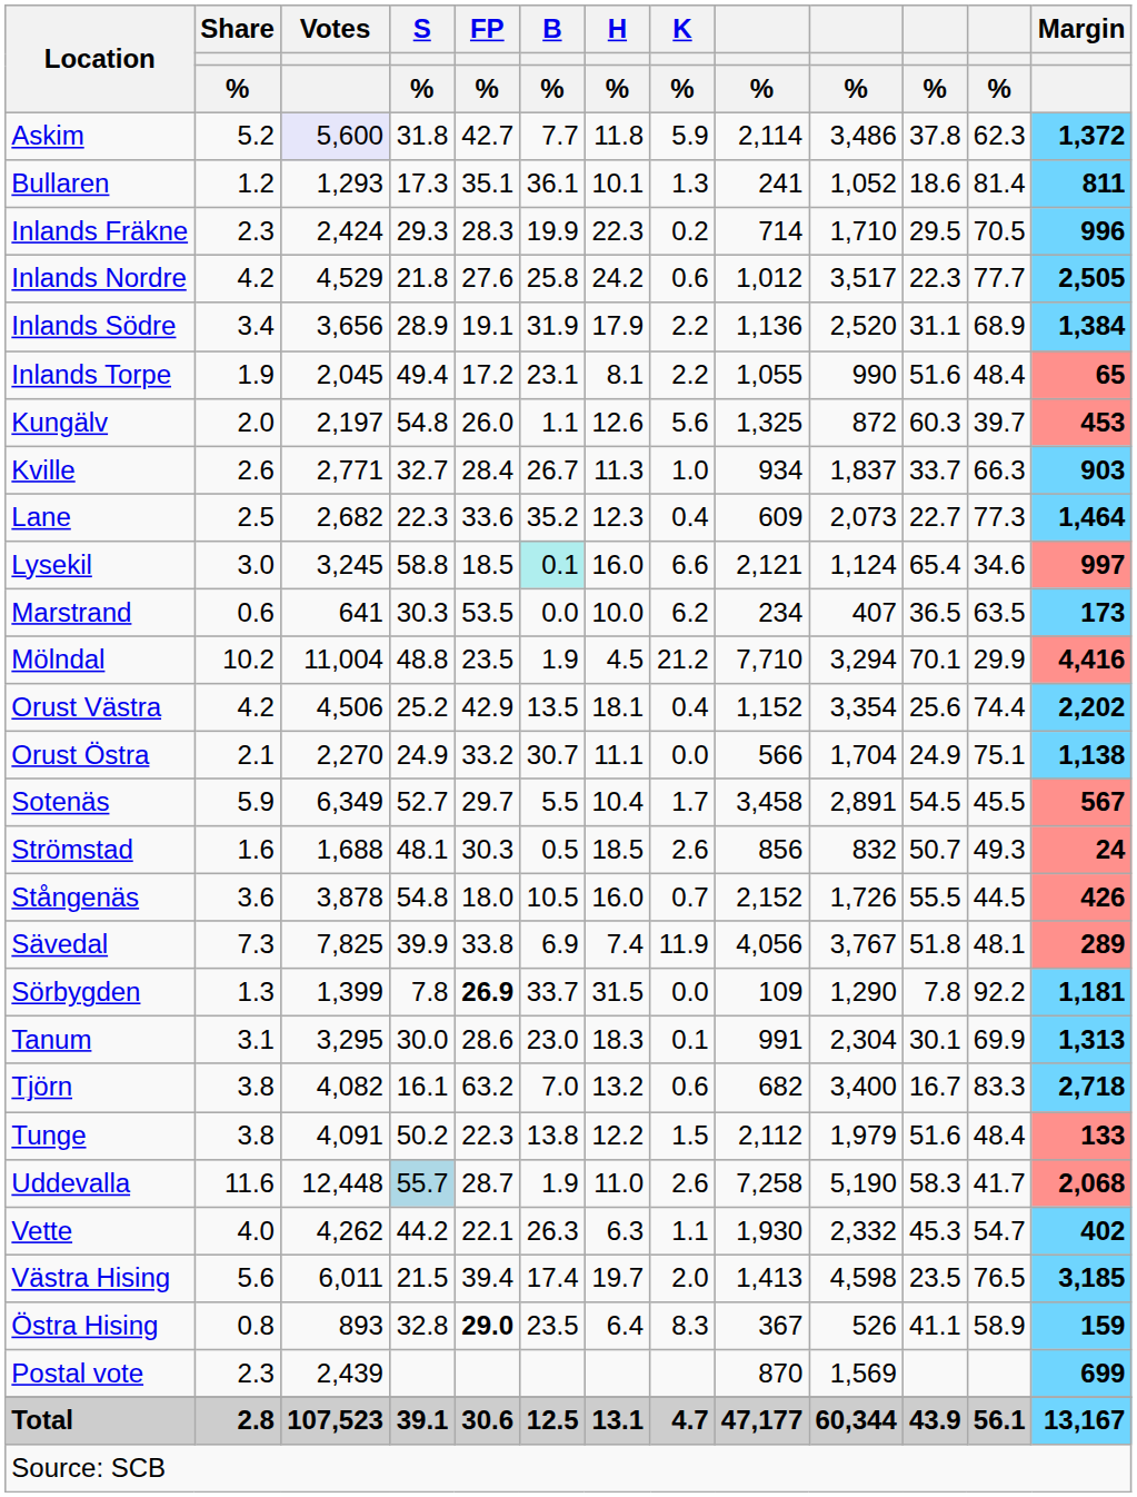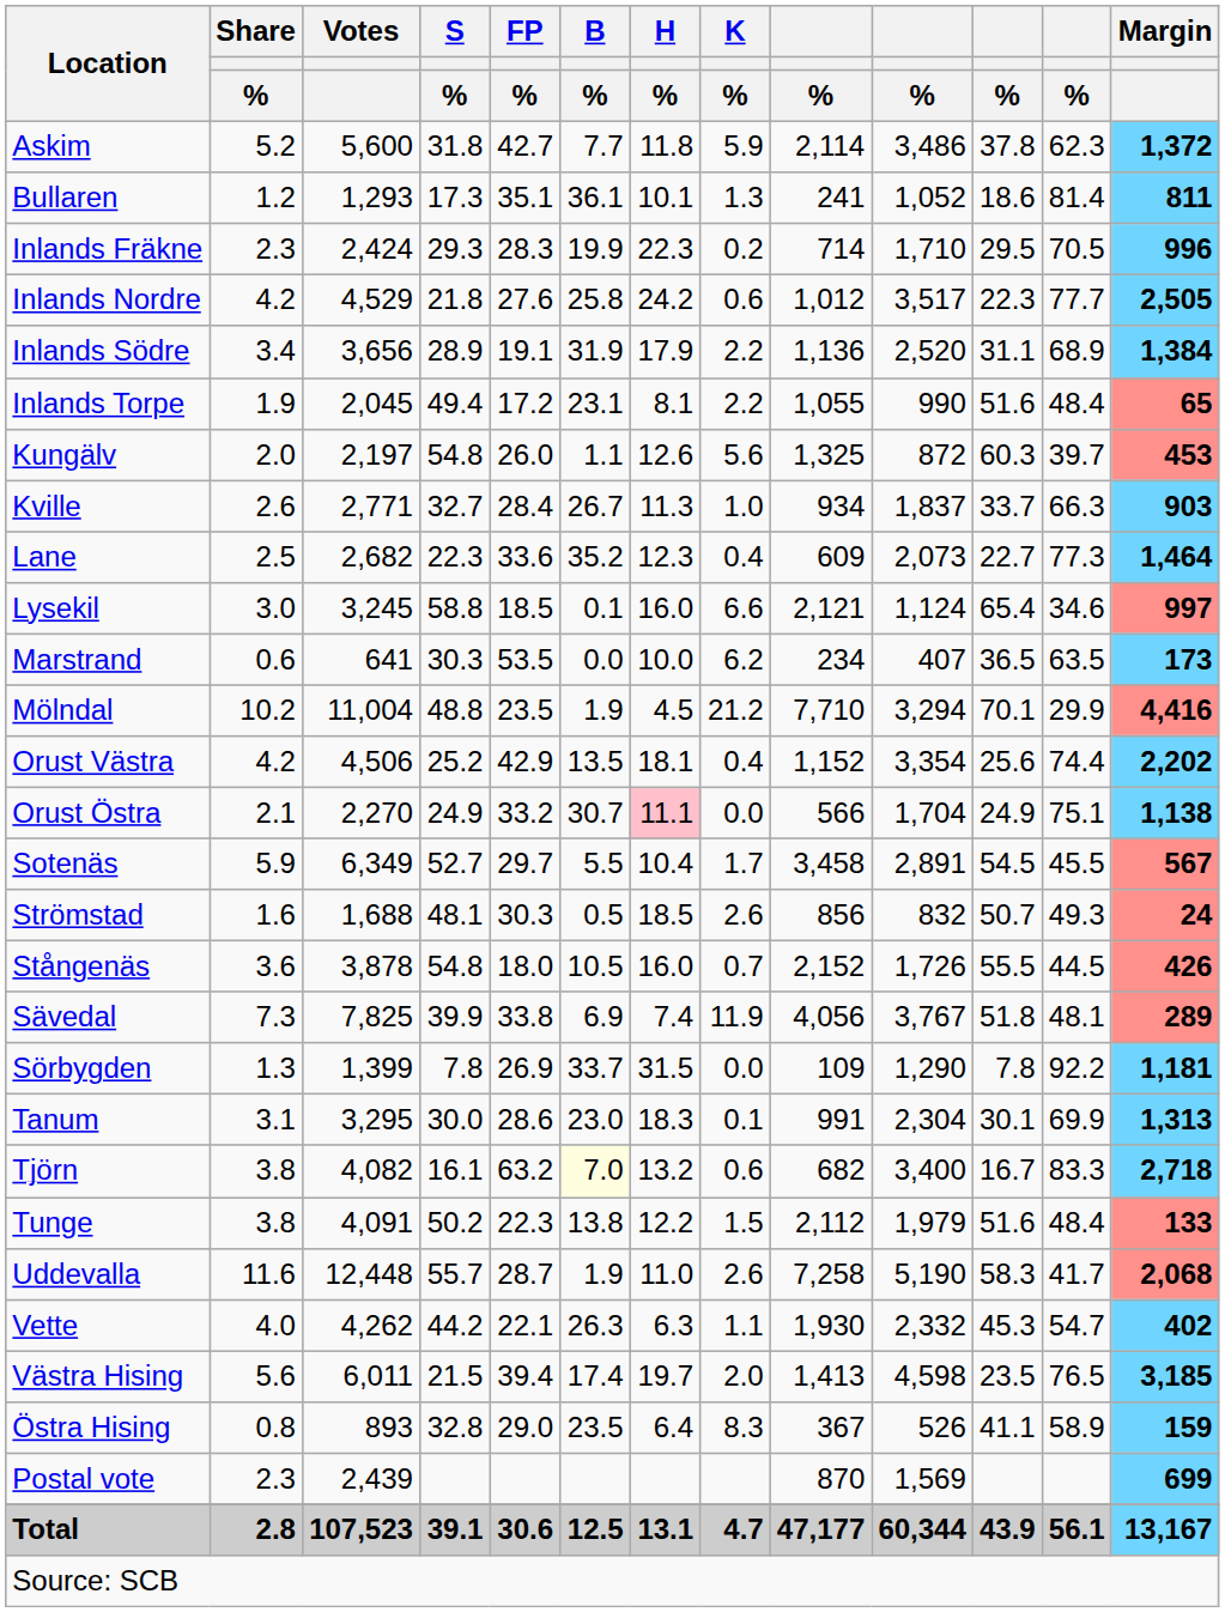Askim | Votes: lavender background -> no background
Lysekil | B / %: paleturquoise background -> no background
Orust Östra | H / %: no background -> pink background
Sörbygden | FP / %: bold -> normal
Tjörn | B / %: no background -> lightyellow background
Uddevalla | S / %: lightblue background -> no background
Östra Hising | FP / %: bold -> normal
